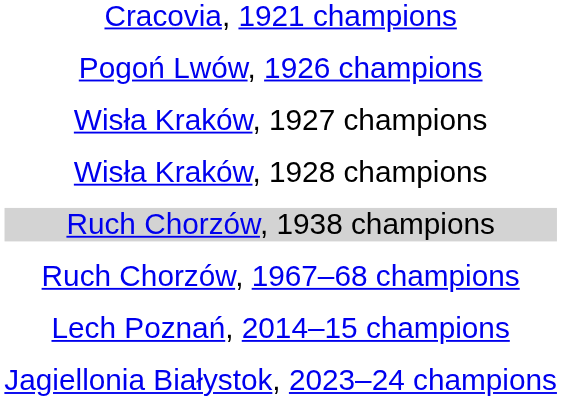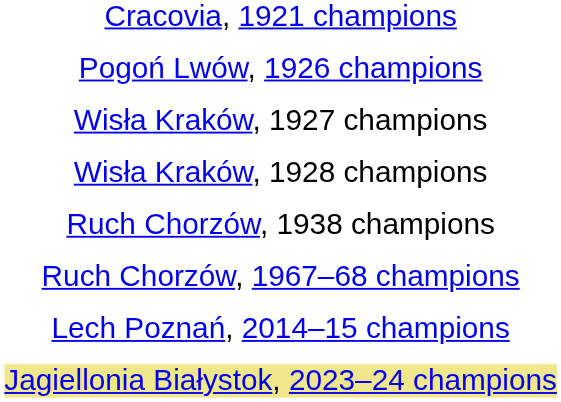row 5 | column 1: lightgrey background -> no background
row 8 | column 1: no background -> khaki background
